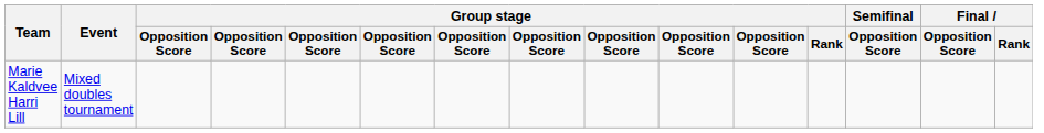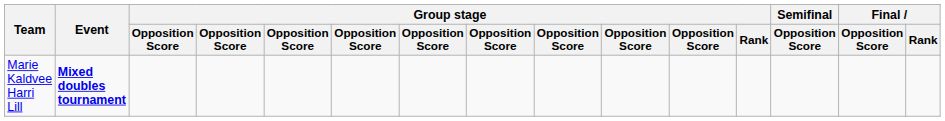Marie Kaldvee Harri Lill | Event: normal -> bold
